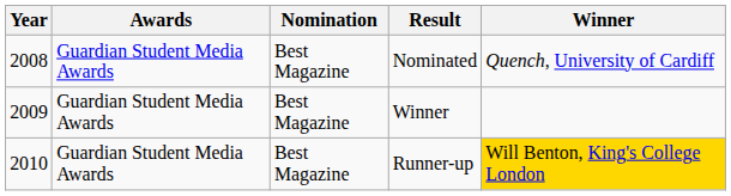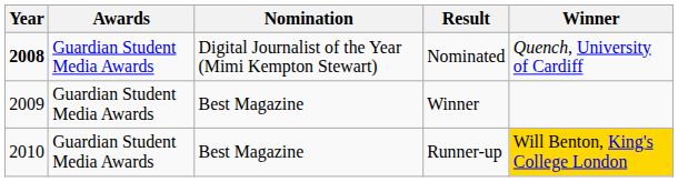Nominated | Year: normal -> bold
Nominated | Nomination: Best Magazine -> Digital Journalist of the Year (Mimi Kempton Stewart)
